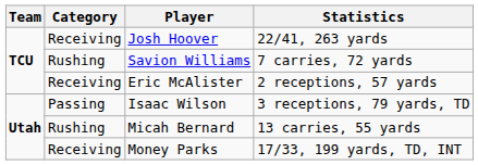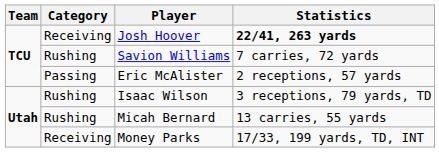Josh Hoover | Statistics: normal -> bold
Eric McAlister | Category: Receiving -> Passing
Isaac Wilson | Category: Passing -> Rushing
